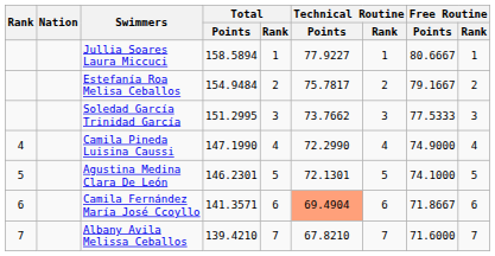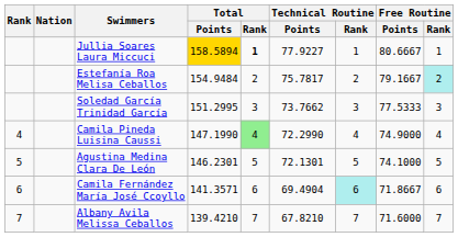Jullia Soares Laura Miccuci | Total / Points: no background -> gold background
Jullia Soares Laura Miccuci | Total / Rank: normal -> bold
Estefanía Roa Melisa Ceballos | Free Routine / Rank: no background -> paleturquoise background
Camila Pineda Luisina Caussi | Total / Rank: no background -> lightgreen background
Camila Fernández María José Ccoyllo | Technical Routine / Points: lightsalmon background -> no background
Camila Fernández María José Ccoyllo | Technical Routine / Rank: no background -> paleturquoise background
